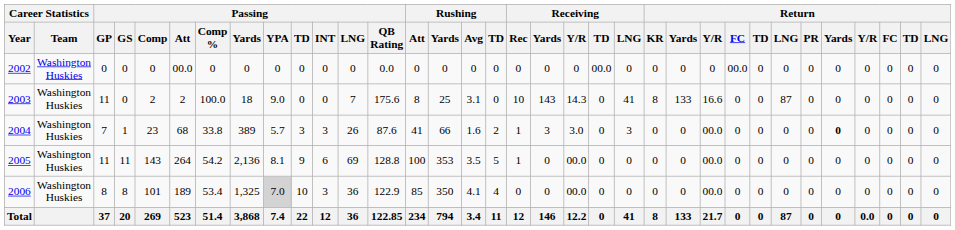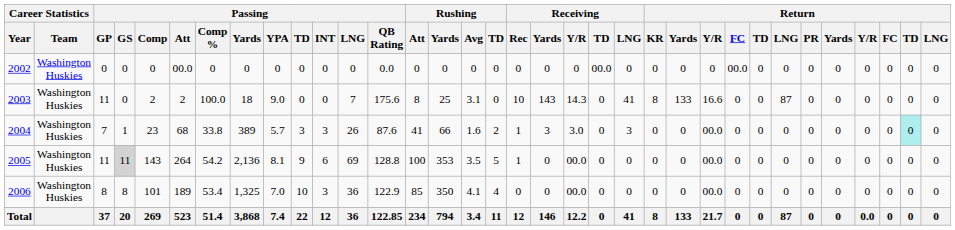2004 | column 30: bold -> normal
2004 | column 33: no background -> paleturquoise background
2005 | Passing / GS: no background -> lightgrey background
2006 | Passing / YPA: lightgrey background -> no background
